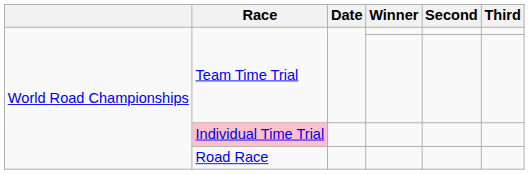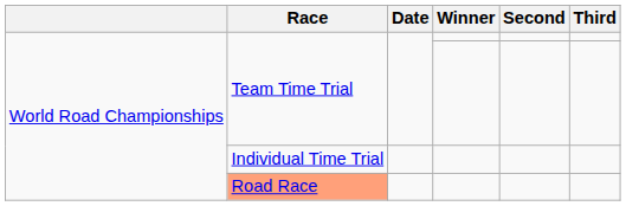Individual Time Trial | Race: pink background -> no background
Road Race | Race: no background -> lightsalmon background
